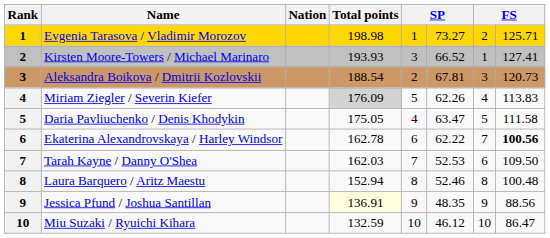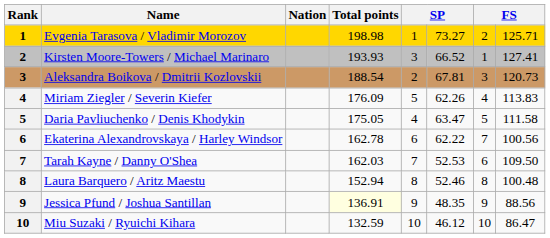Miriam Ziegler / Severin Kiefer | Total points: lightgrey background -> no background
Ekaterina Alexandrovskaya / Harley Windsor | column 8: bold -> normal
